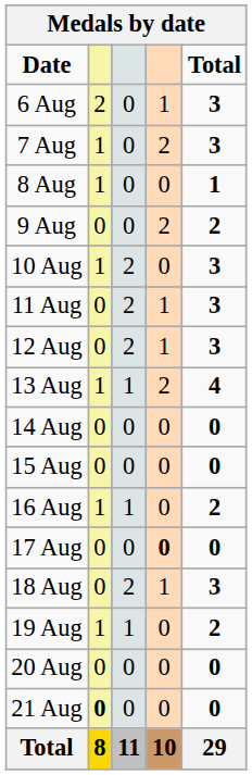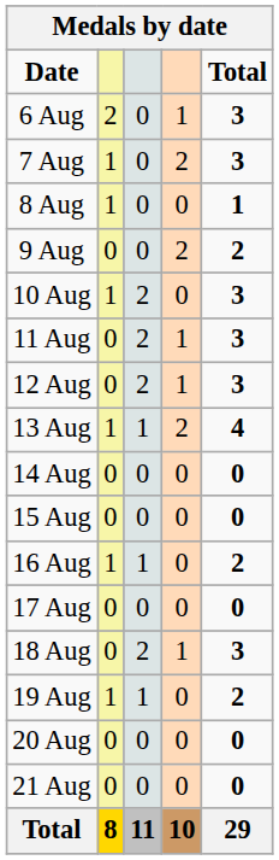17 Aug | column 4: bold -> normal
21 Aug | column 2: bold -> normal
